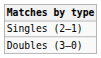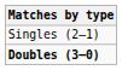row 3 | column 1: normal -> bold
